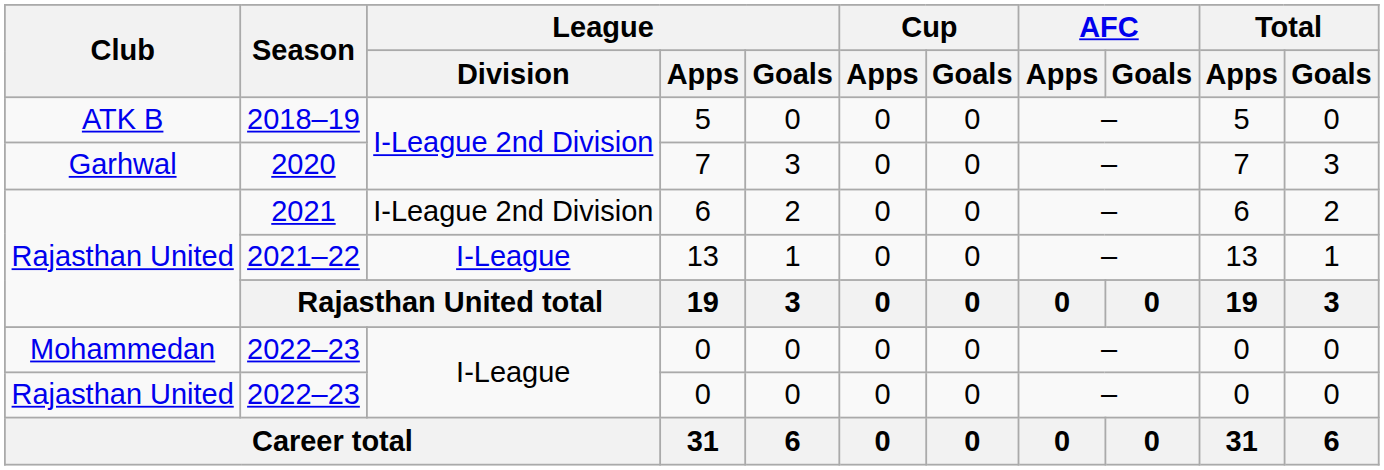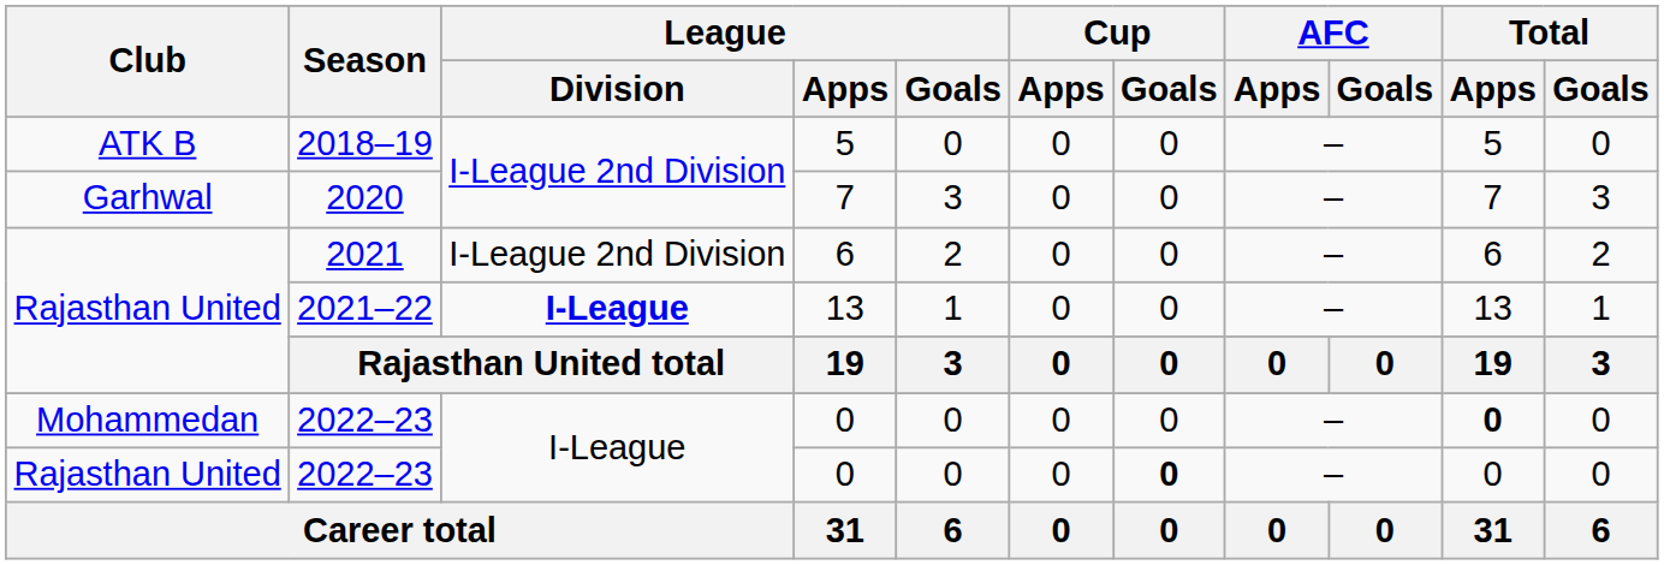2021–22 | League / Division: normal -> bold
Mohammedan / 2022–23 | Total / Apps: normal -> bold
Rajasthan United / 2022–23 | Cup / Goals: normal -> bold
